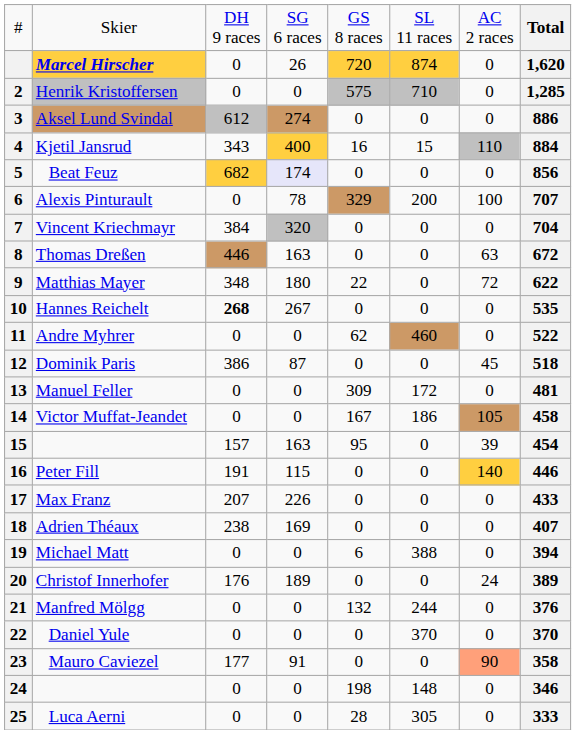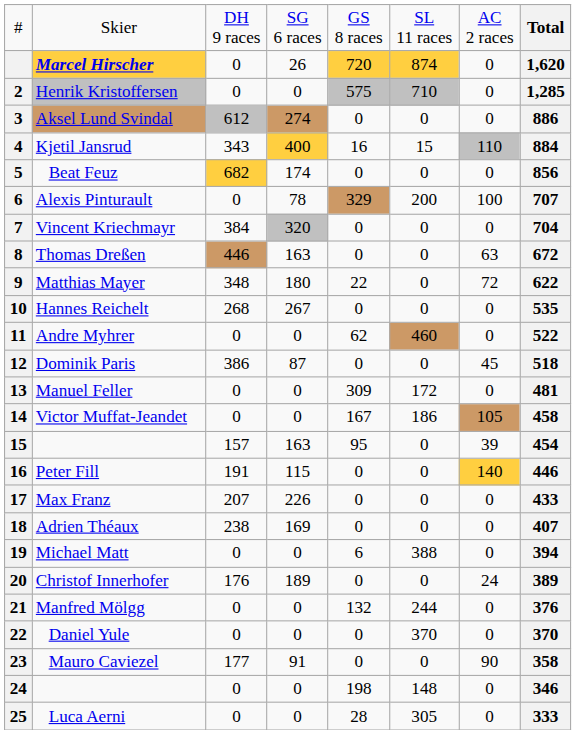Beat Feuz | column 4: lavender background -> no background
Hannes Reichelt | column 3: bold -> normal
Mauro Caviezel | column 7: lightsalmon background -> no background
